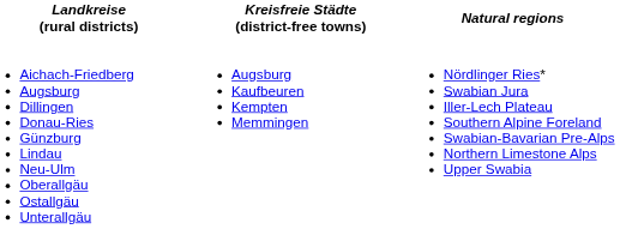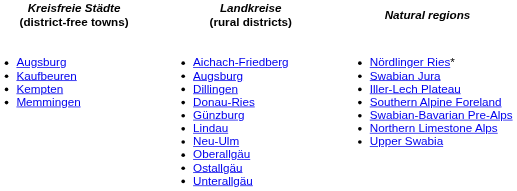columns swapped: Landkreise (rural districts) <-> Kreisfreie Städte (district-free towns)
